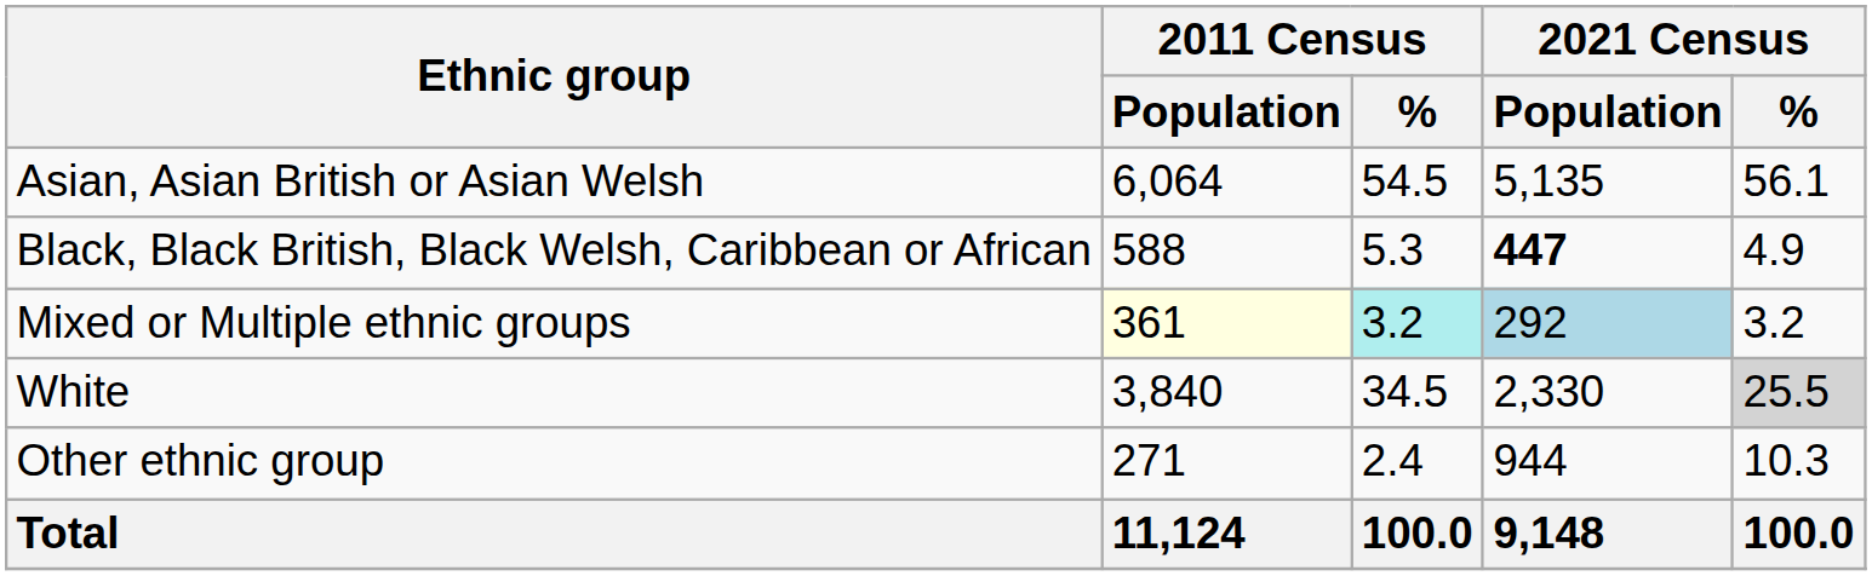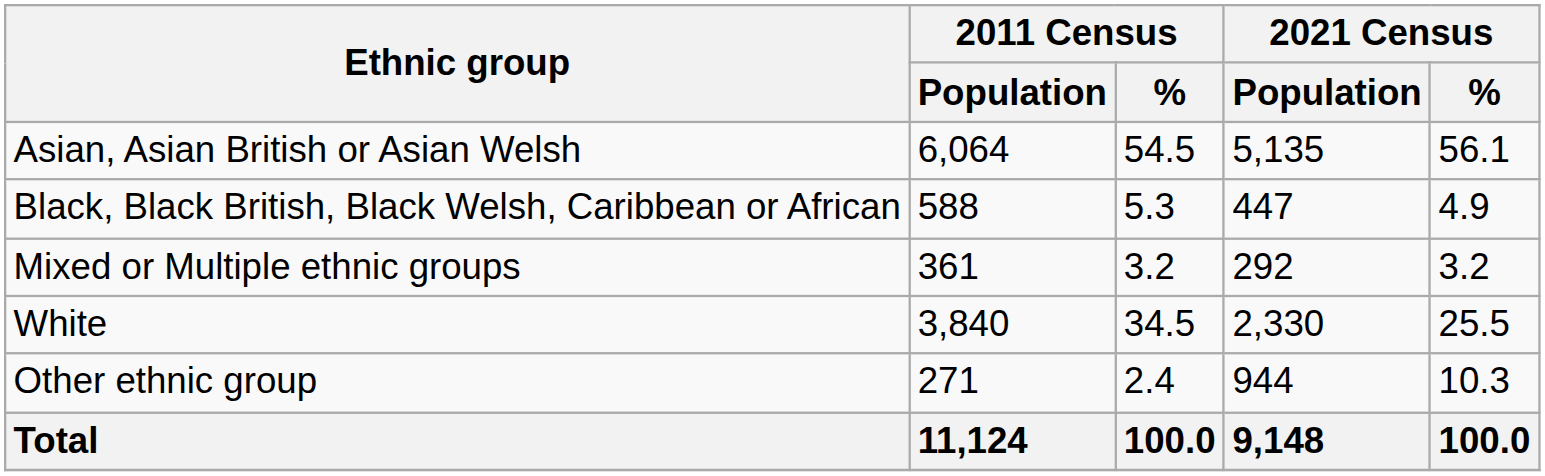Black, Black British, Black Welsh, Caribbean or African | 2021 Census / Population: bold -> normal
Mixed or Multiple ethnic groups | 2011 Census / Population: lightyellow background -> no background
Mixed or Multiple ethnic groups | 2011 Census / %: paleturquoise background -> no background
Mixed or Multiple ethnic groups | 2021 Census / Population: lightblue background -> no background
White | 2021 Census / %: lightgrey background -> no background
